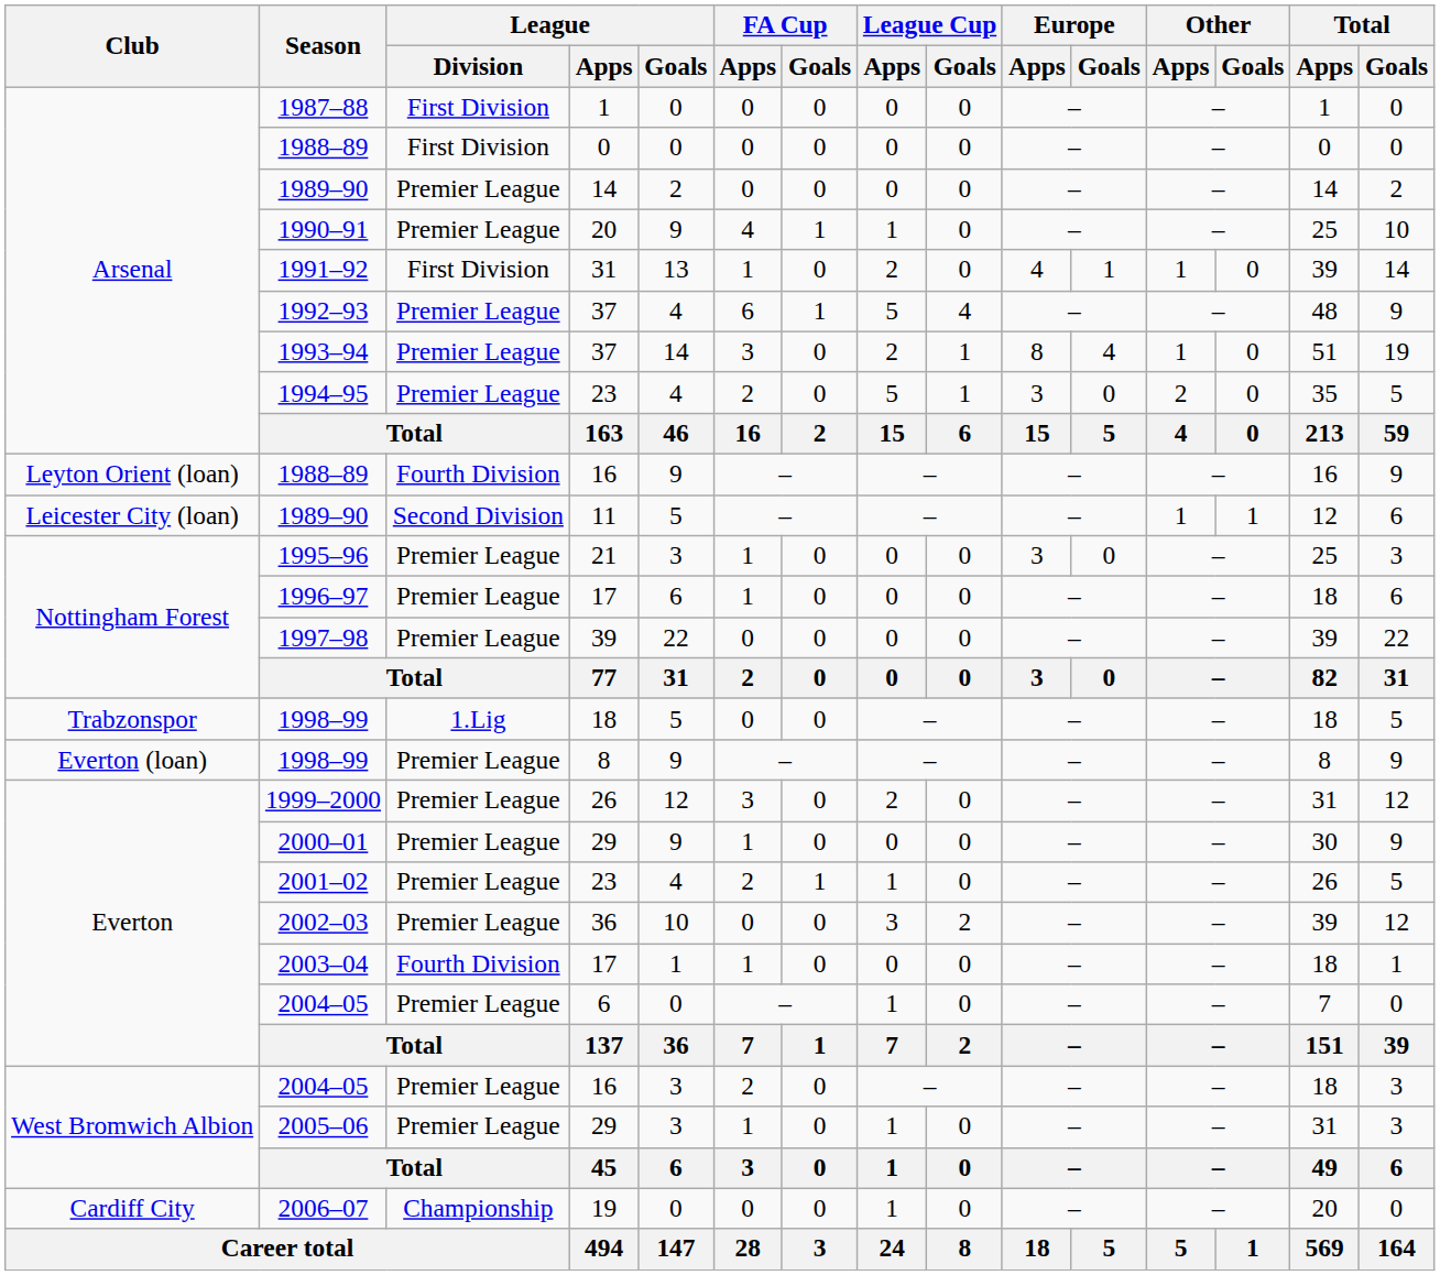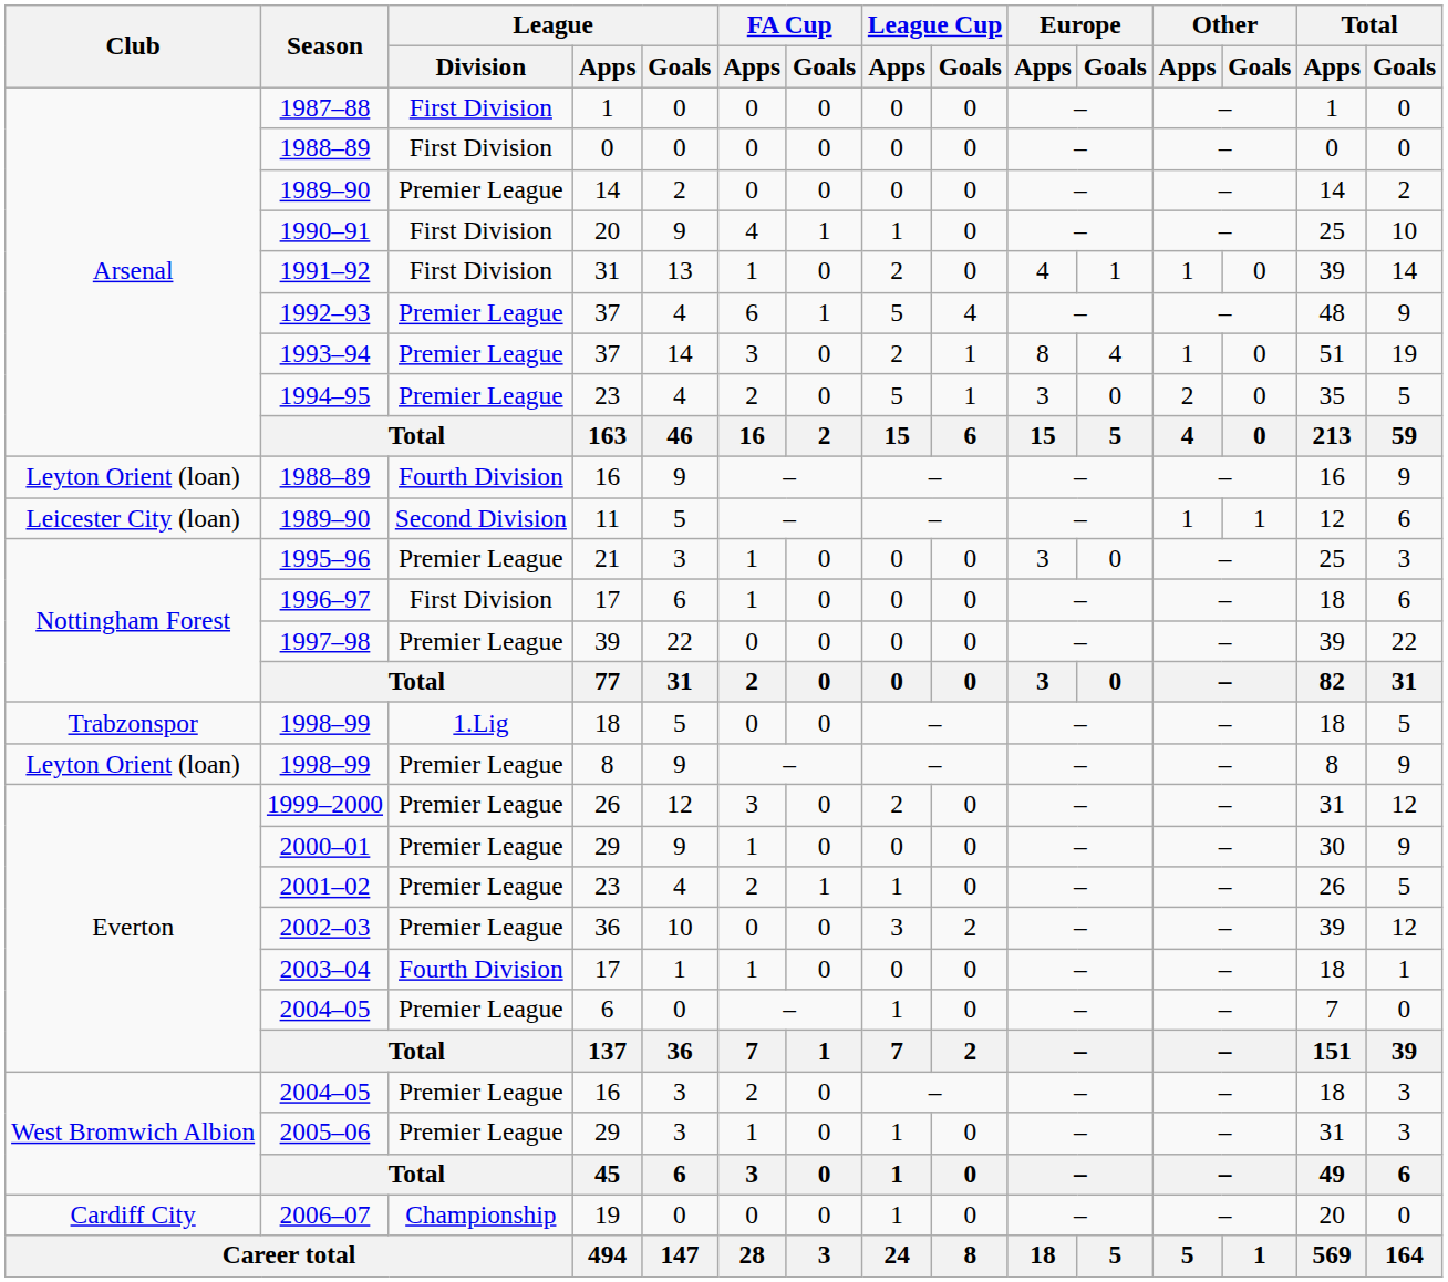1990–91 | League / Division: Premier League -> First Division
1996–97 | League / Division: Premier League -> First Division
1998–99 / 8 | Club: Everton (loan) -> Leyton Orient (loan)
